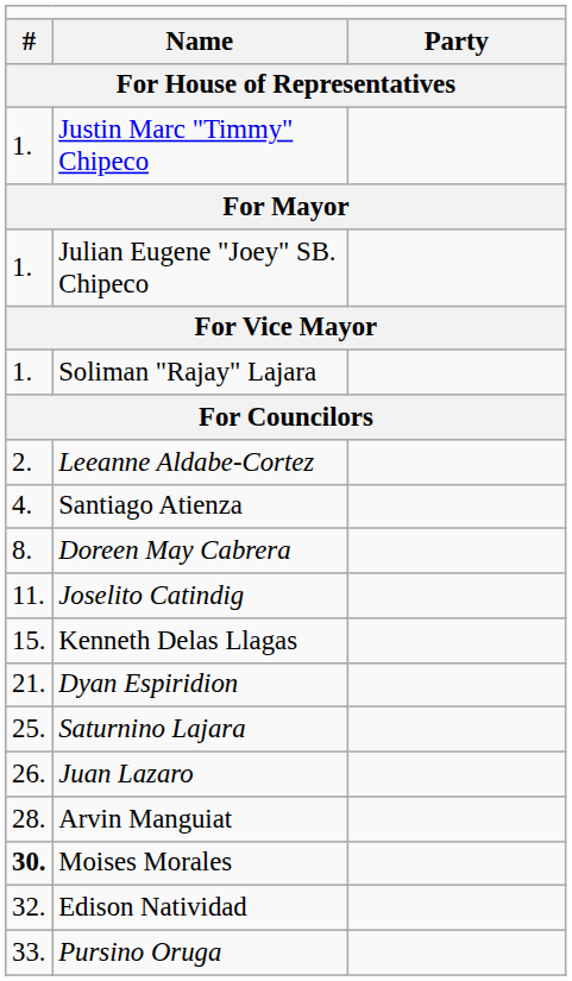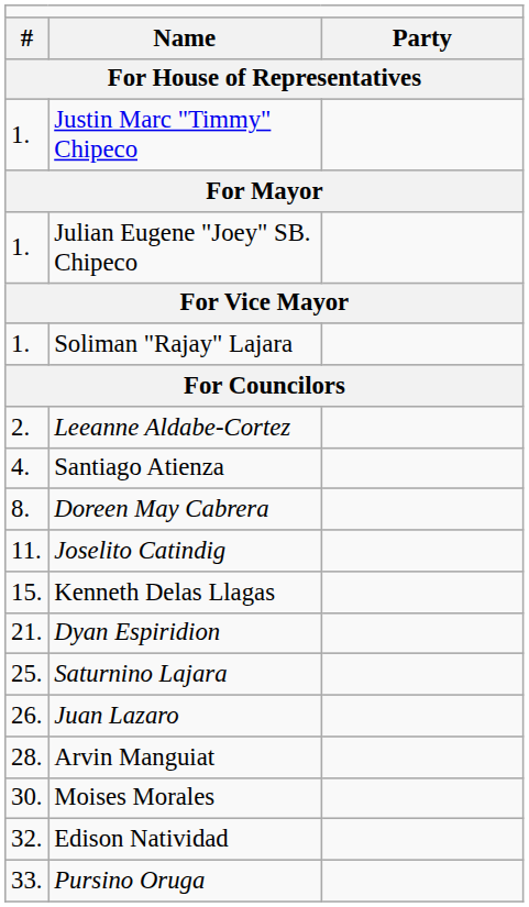Moises Morales | column 1: bold -> normal
